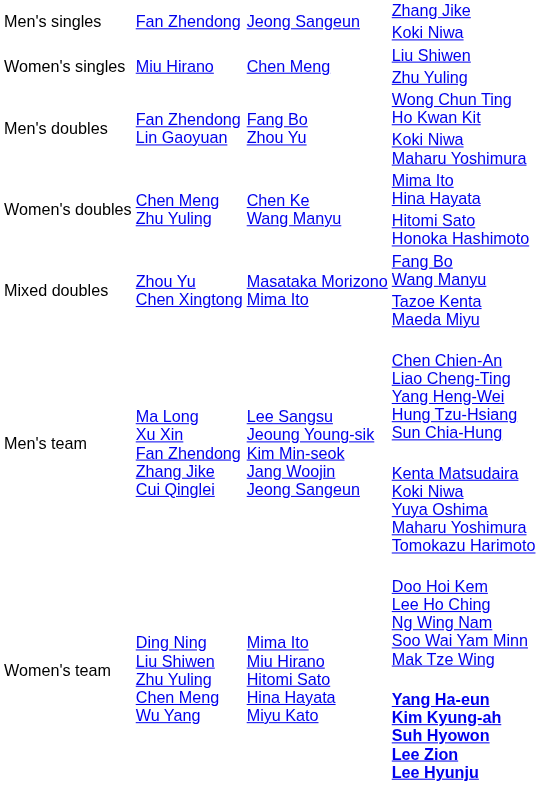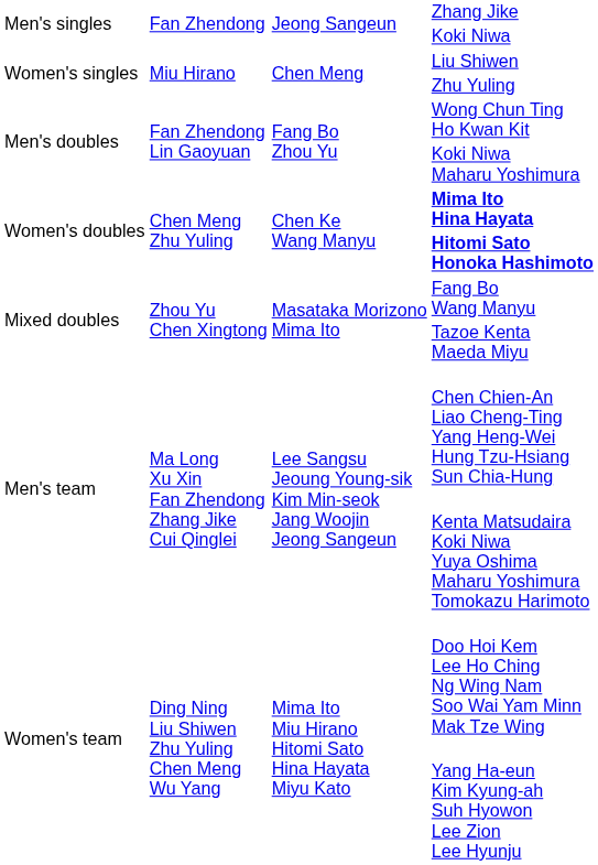Mima Ito Hina Hayata | column 4: normal -> bold
Hitomi Sato Honoka Hashimoto | column 4: normal -> bold
Yang Ha-eun Kim Kyung-ah Suh Hyowon Lee Zion Lee Hyunju | column 4: bold -> normal
